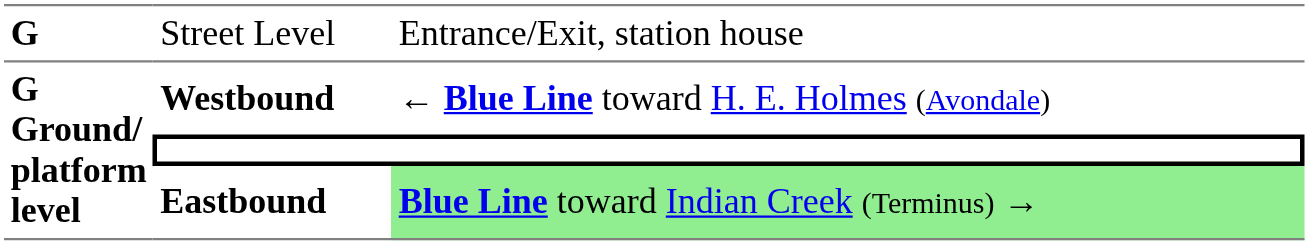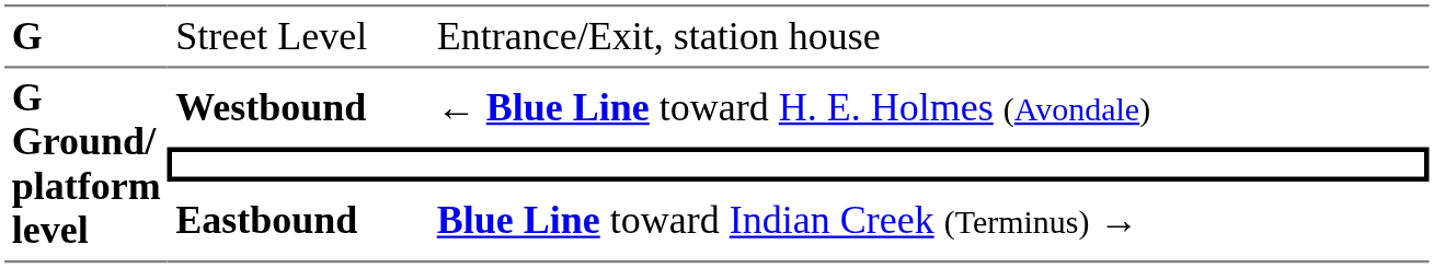Eastbound | column 3: lightgreen background -> no background
